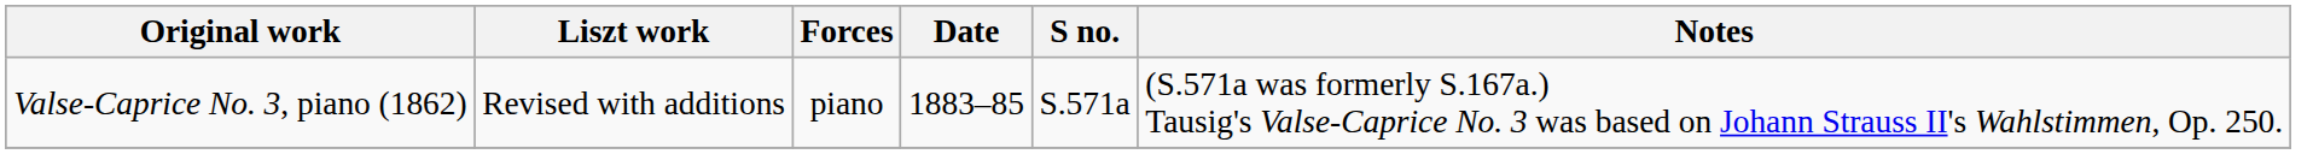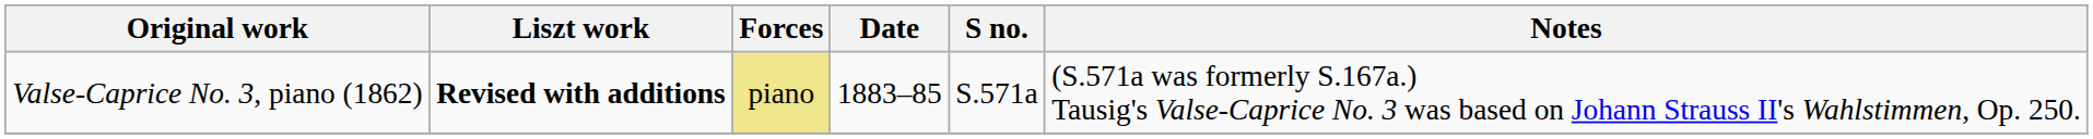Valse-Caprice No. 3, piano (1862) | Liszt work: normal -> bold
Valse-Caprice No. 3, piano (1862) | Forces: no background -> khaki background
